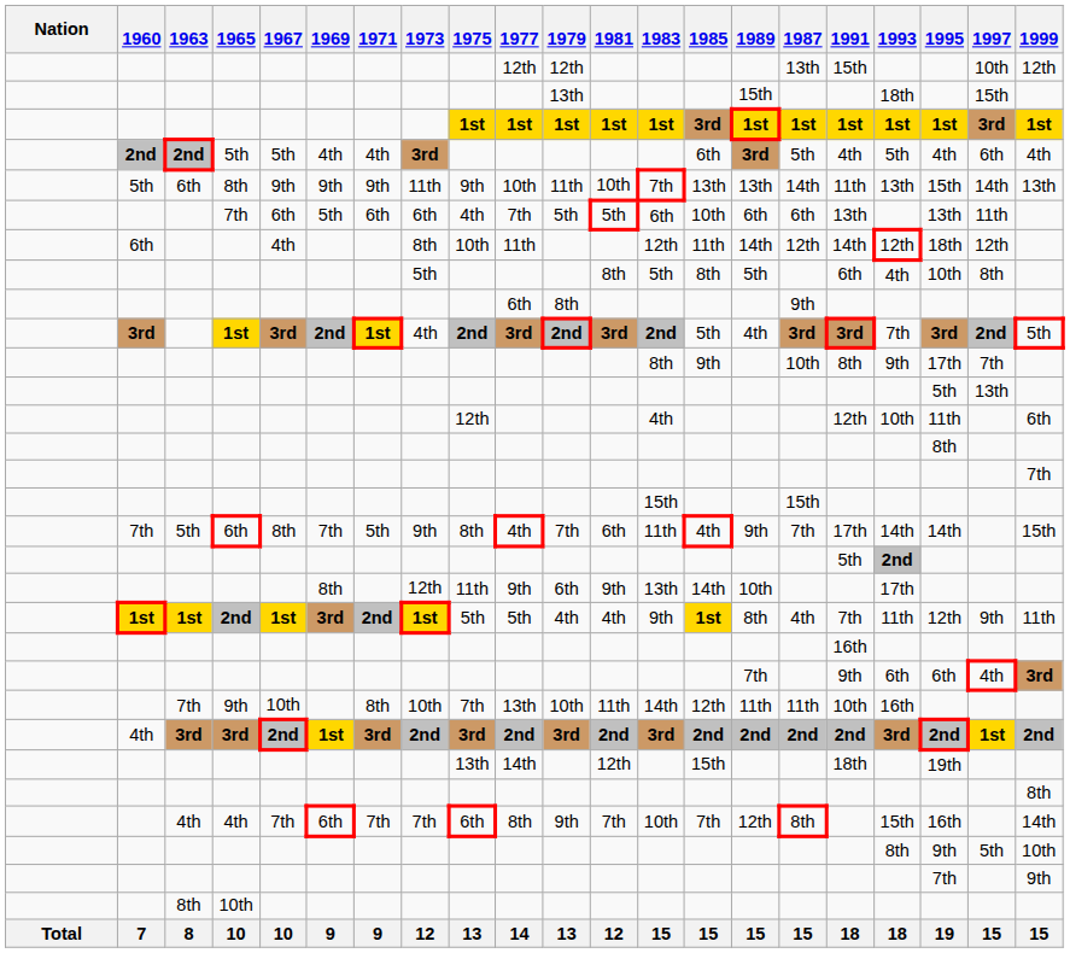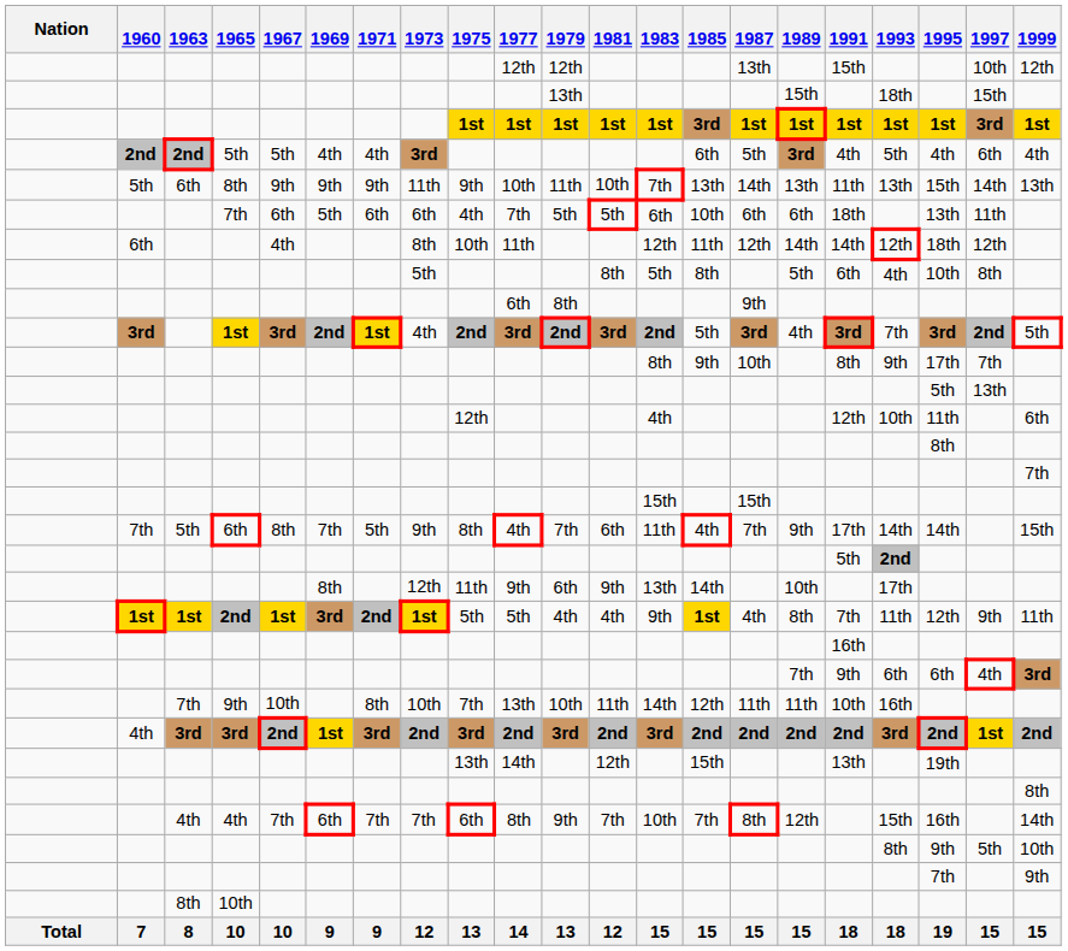columns swapped: 1987 <-> 1989
row 7 | 1991: 13th -> 18th
row 26 | 1991: 18th -> 13th
